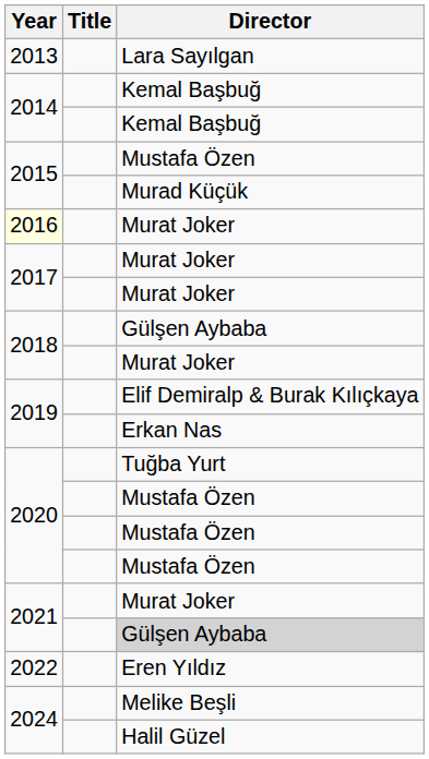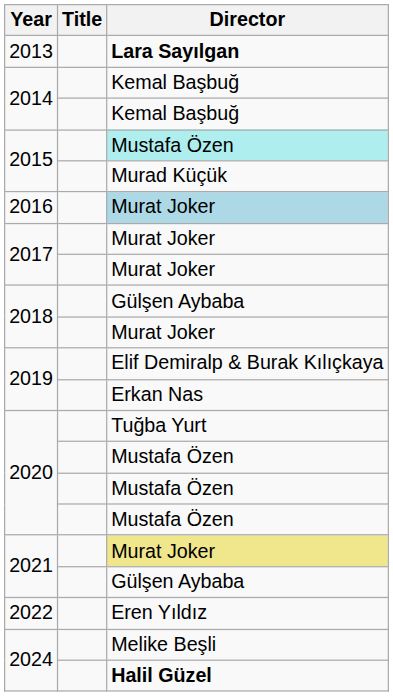Lara Sayılgan | Director: normal -> bold
2015 / Mustafa Özen | Director: no background -> paleturquoise background
2016 / Murat Joker | Year: lightyellow background -> no background
2016 / Murat Joker | Director: no background -> lightblue background
2021 / Murat Joker | Director: no background -> khaki background
2021 / Gülşen Aybaba | Director: lightgrey background -> no background
Halil Güzel | Director: normal -> bold
